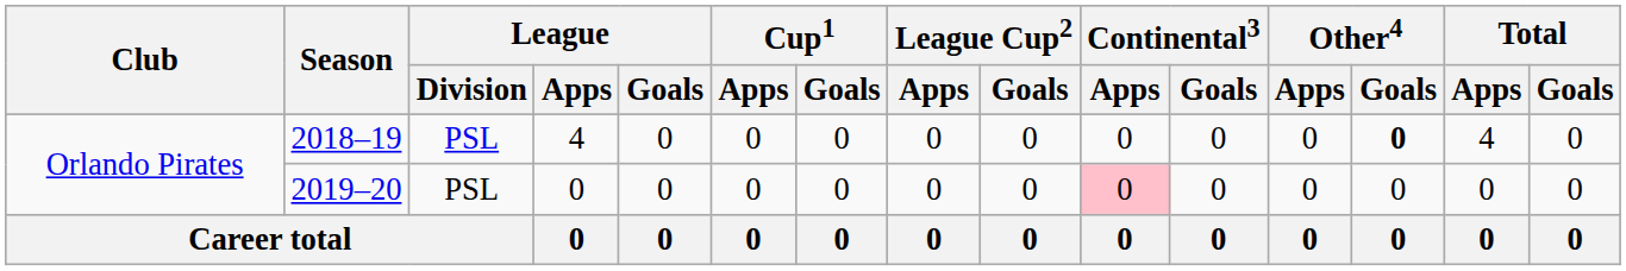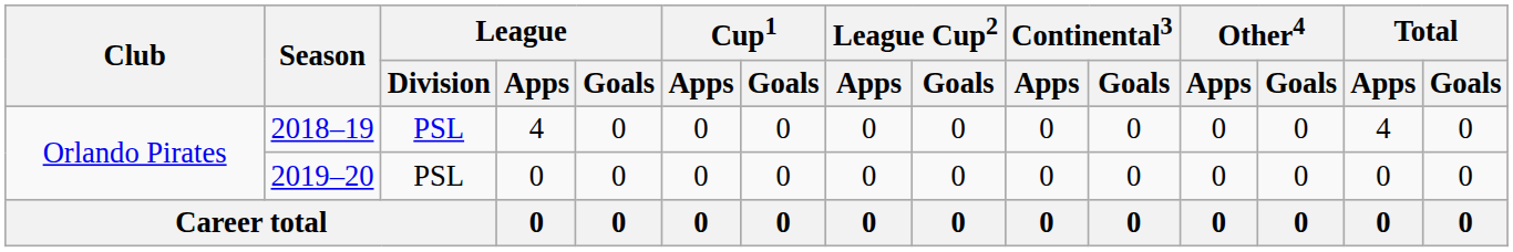2018–19 | Other4 / Goals: bold -> normal
2019–20 | Continental3 / Apps: pink background -> no background
